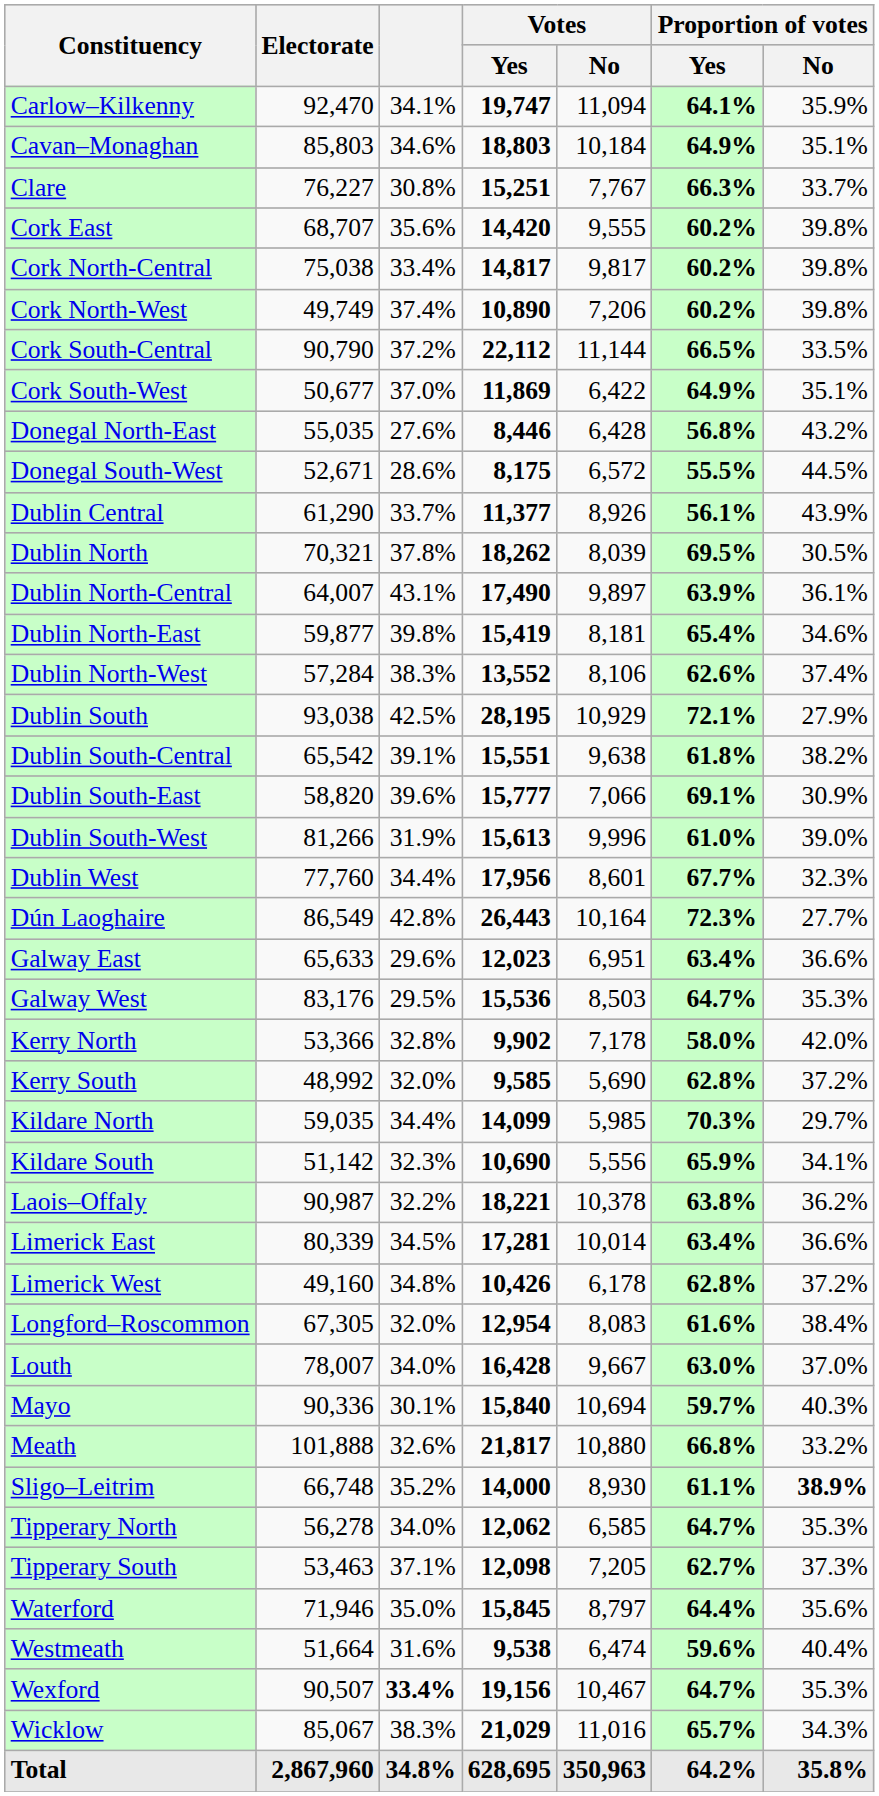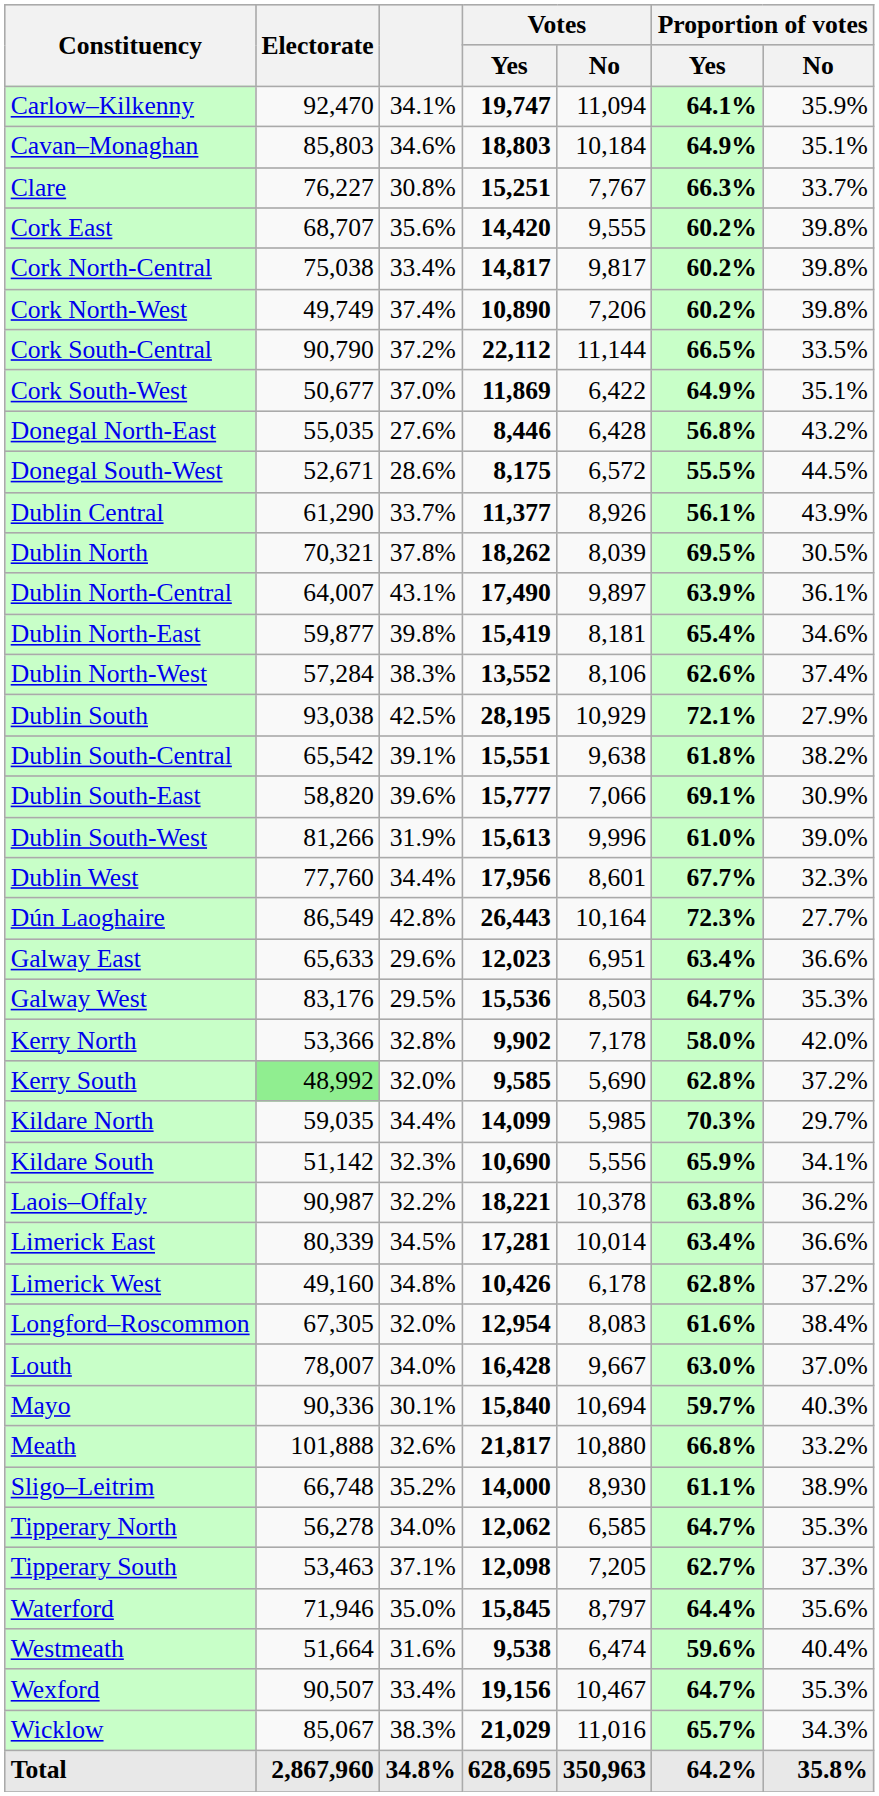Kerry South | Electorate: no background -> lightgreen background
Sligo–Leitrim | Proportion of votes / No: bold -> normal
Wexford | column 3: bold -> normal
